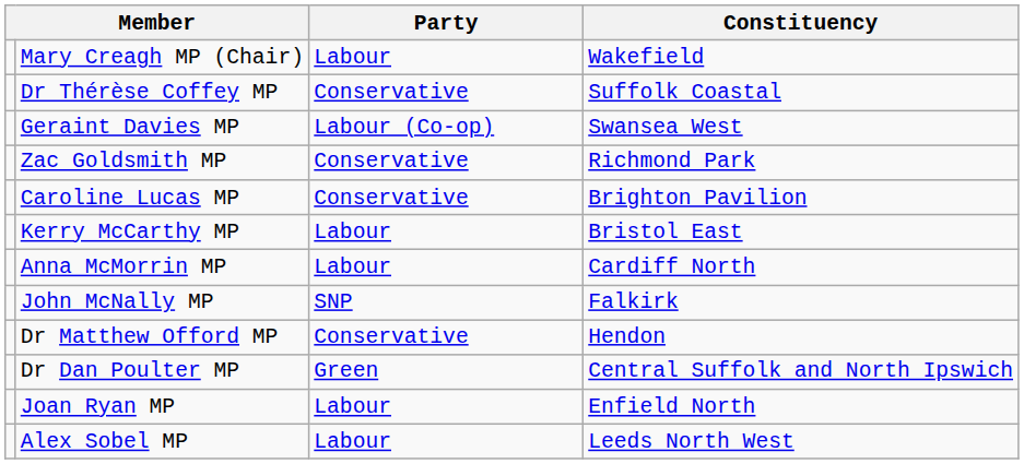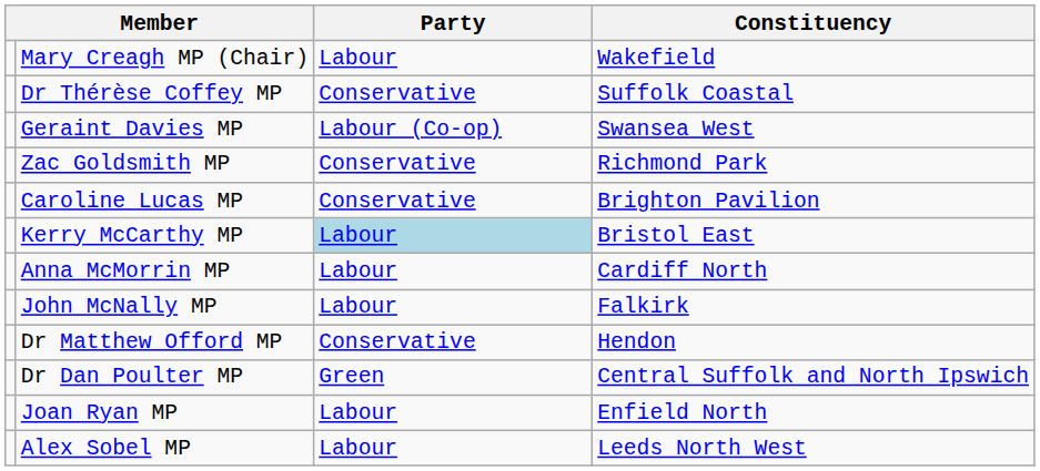Kerry McCarthy MP | Party: no background -> lightblue background
John McNally MP | Party: SNP -> Labour
